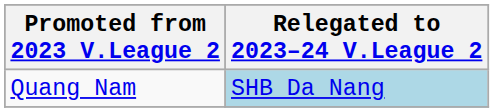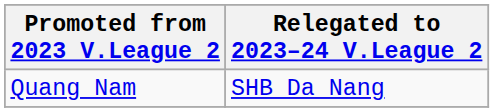Quang Nam | Relegated to 2023–24 V.League 2: lightblue background -> no background
